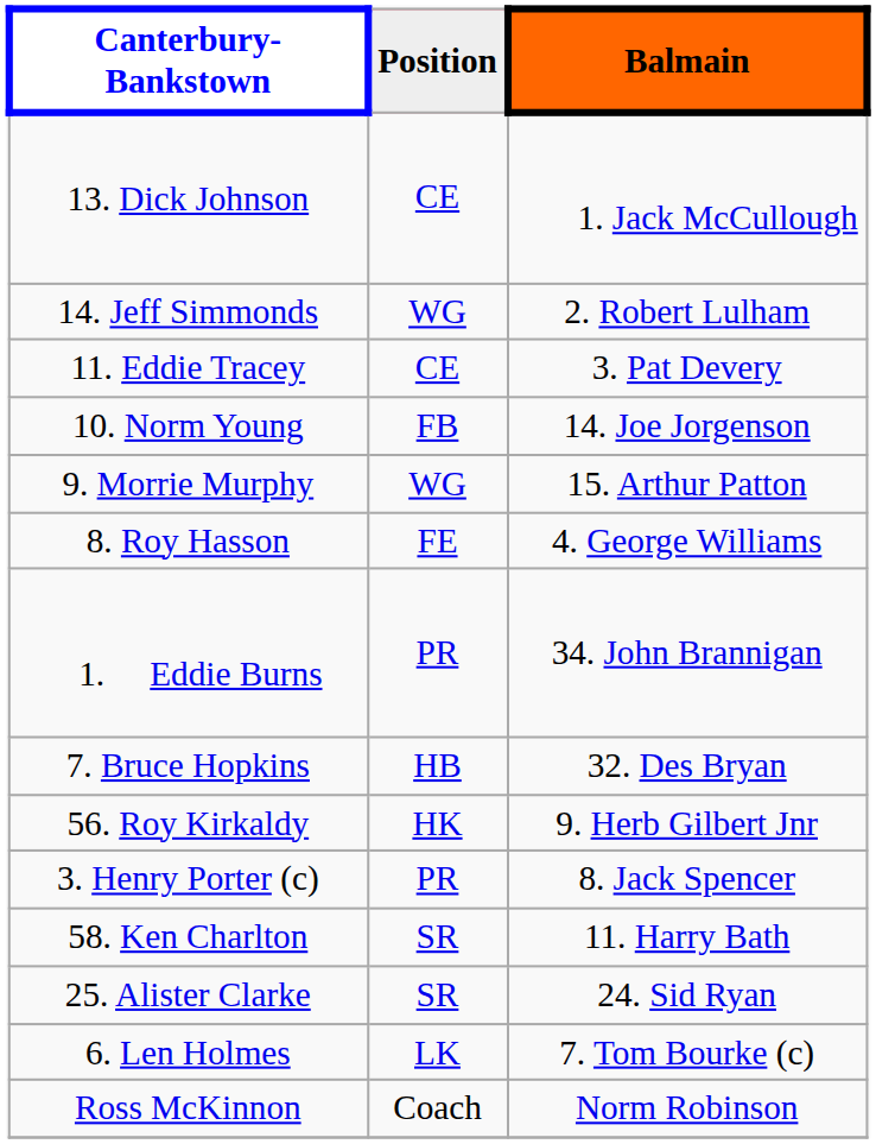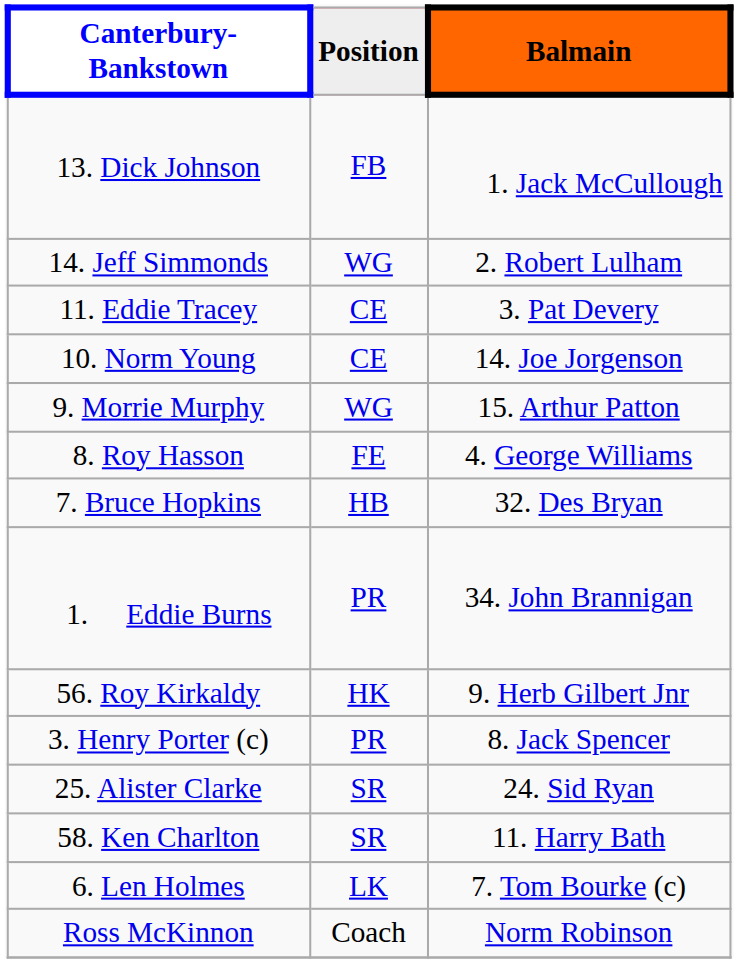13. Dick Johnson | Position: CE -> FB
10. Norm Young | Position: FB -> CE
rows swapped: 7. Bruce Hopkins <-> Eddie Burns
rows swapped: 25. Alister Clarke <-> 58. Ken Charlton
